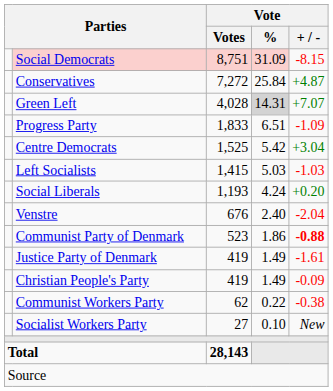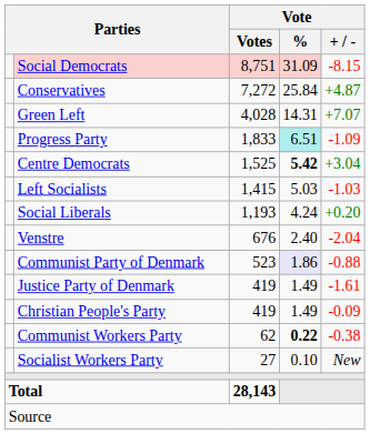Green Left | Vote / %: lightgrey background -> no background
Progress Party | Vote / %: no background -> paleturquoise background
Centre Democrats | Vote / %: normal -> bold
Communist Party of Denmark | Vote / %: no background -> lavender background
Communist Party of Denmark | Vote / + / -: bold -> normal
Communist Workers Party | Vote / %: normal -> bold
